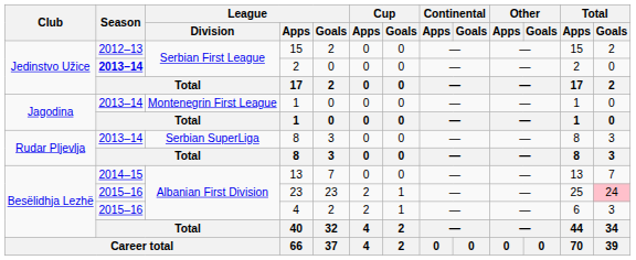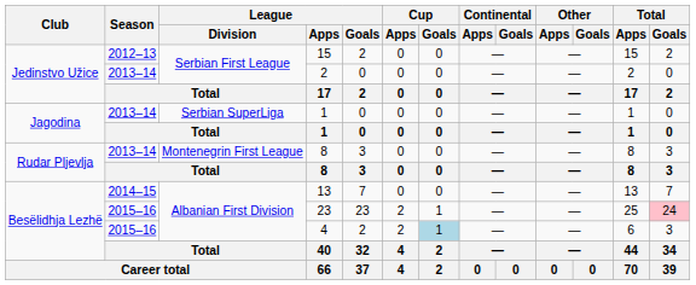row 4 | Season: bold -> normal
row 6 | League / Division: Montenegrin First League -> Serbian SuperLiga
row 8 | League / Division: Serbian SuperLiga -> Montenegrin First League
row 12 | Cup / Goals: no background -> lightblue background
